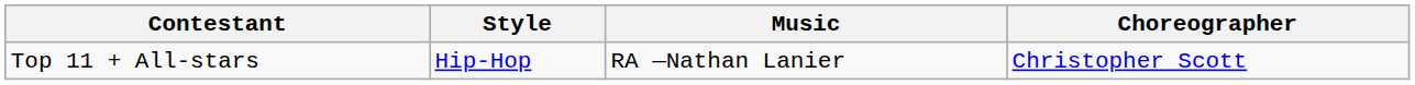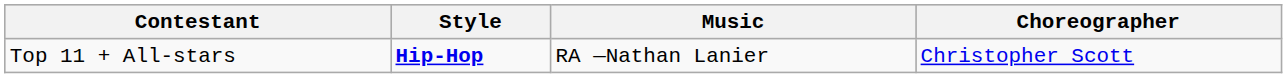row 2 | Style: normal -> bold
